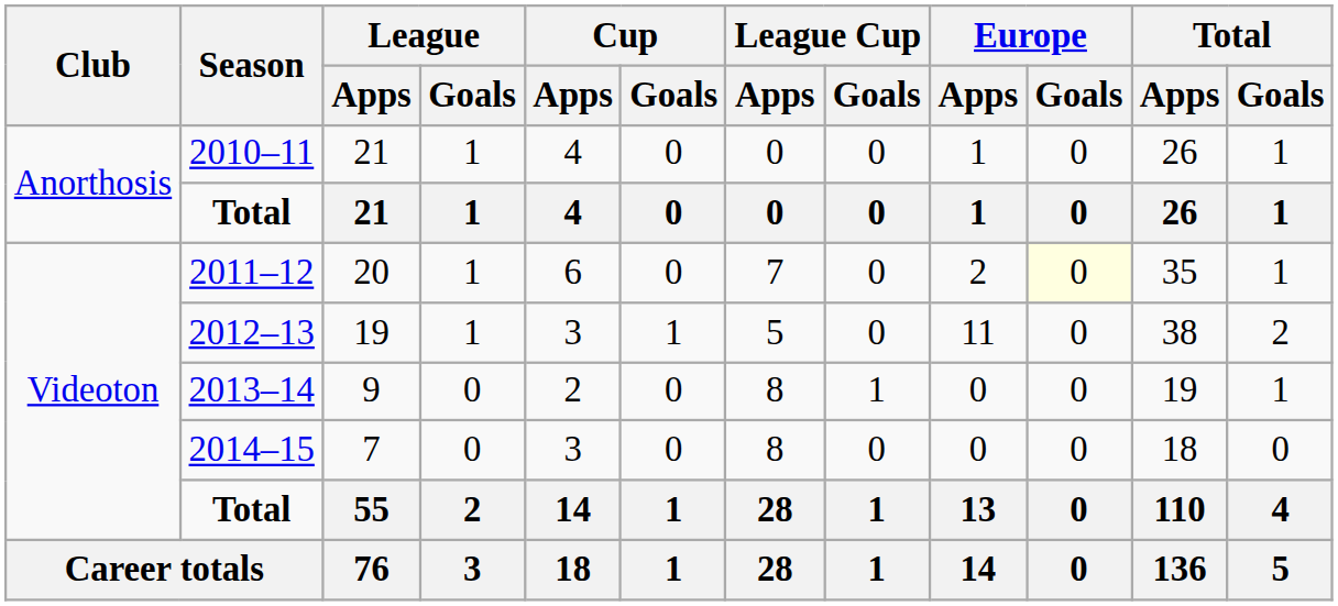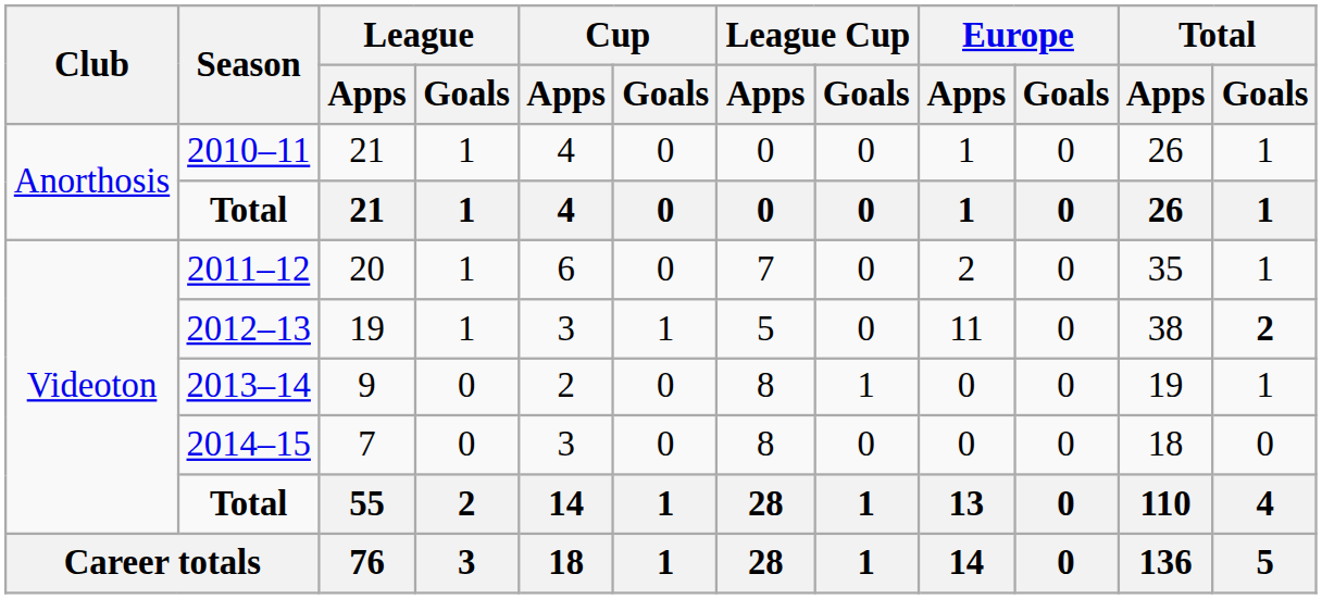2011–12 | Europe / Goals: lightyellow background -> no background
2012–13 | Total / Goals: normal -> bold
